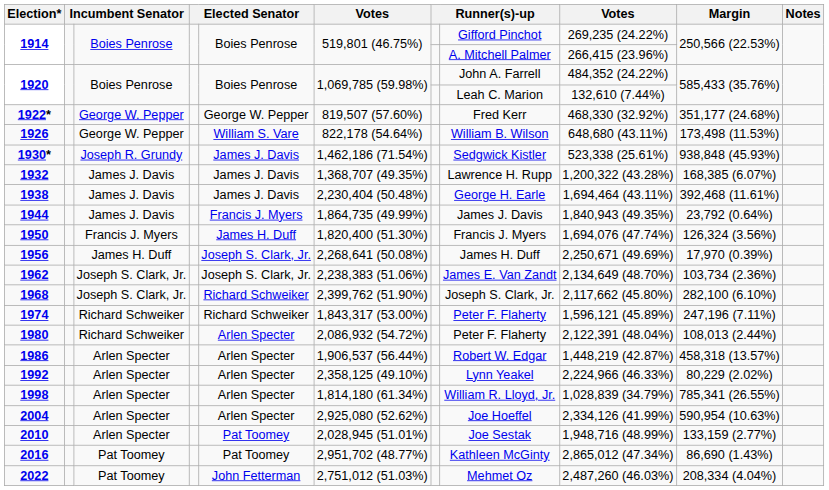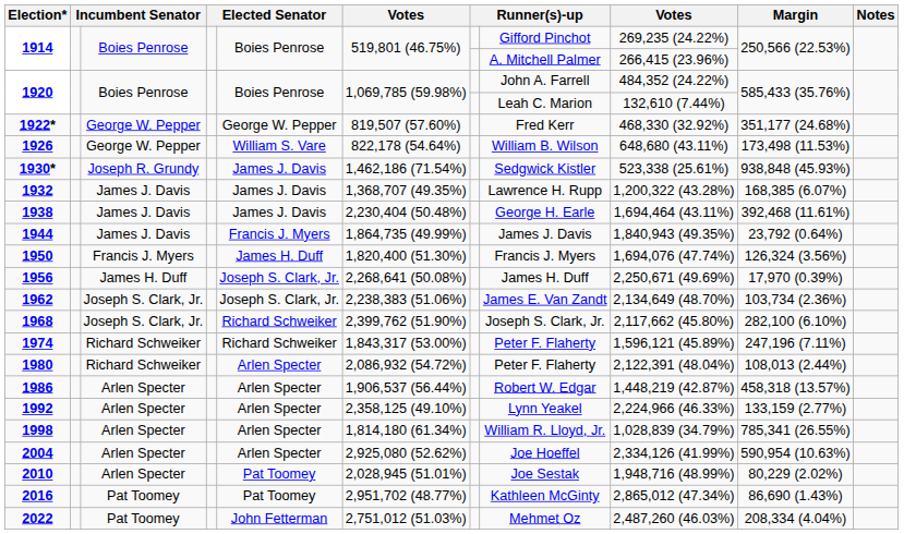1992 | Margin: 80,229 (2.02%) -> 133,159 (2.77%)
2010 | Margin: 133,159 (2.77%) -> 80,229 (2.02%)
